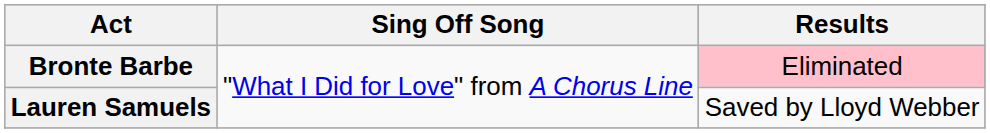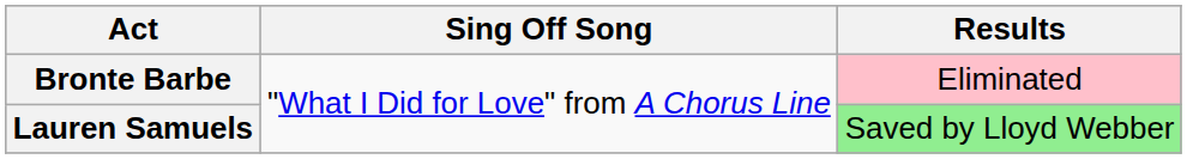Lauren Samuels | Results: no background -> lightgreen background
